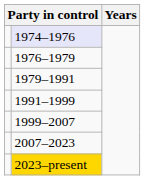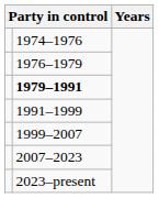1974–1976 | column 2: lavender background -> no background
1979–1991 | column 2: normal -> bold
2023–present | column 2: gold background -> no background
